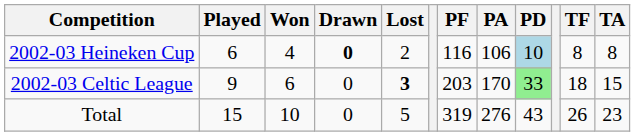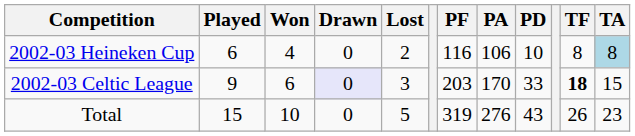2002-03 Heineken Cup | Drawn: bold -> normal
2002-03 Heineken Cup | PD: lightblue background -> no background
2002-03 Heineken Cup | TA: no background -> lightblue background
2002-03 Celtic League | Drawn: no background -> lavender background
2002-03 Celtic League | Lost: bold -> normal
2002-03 Celtic League | PD: lightgreen background -> no background
2002-03 Celtic League | TF: normal -> bold
